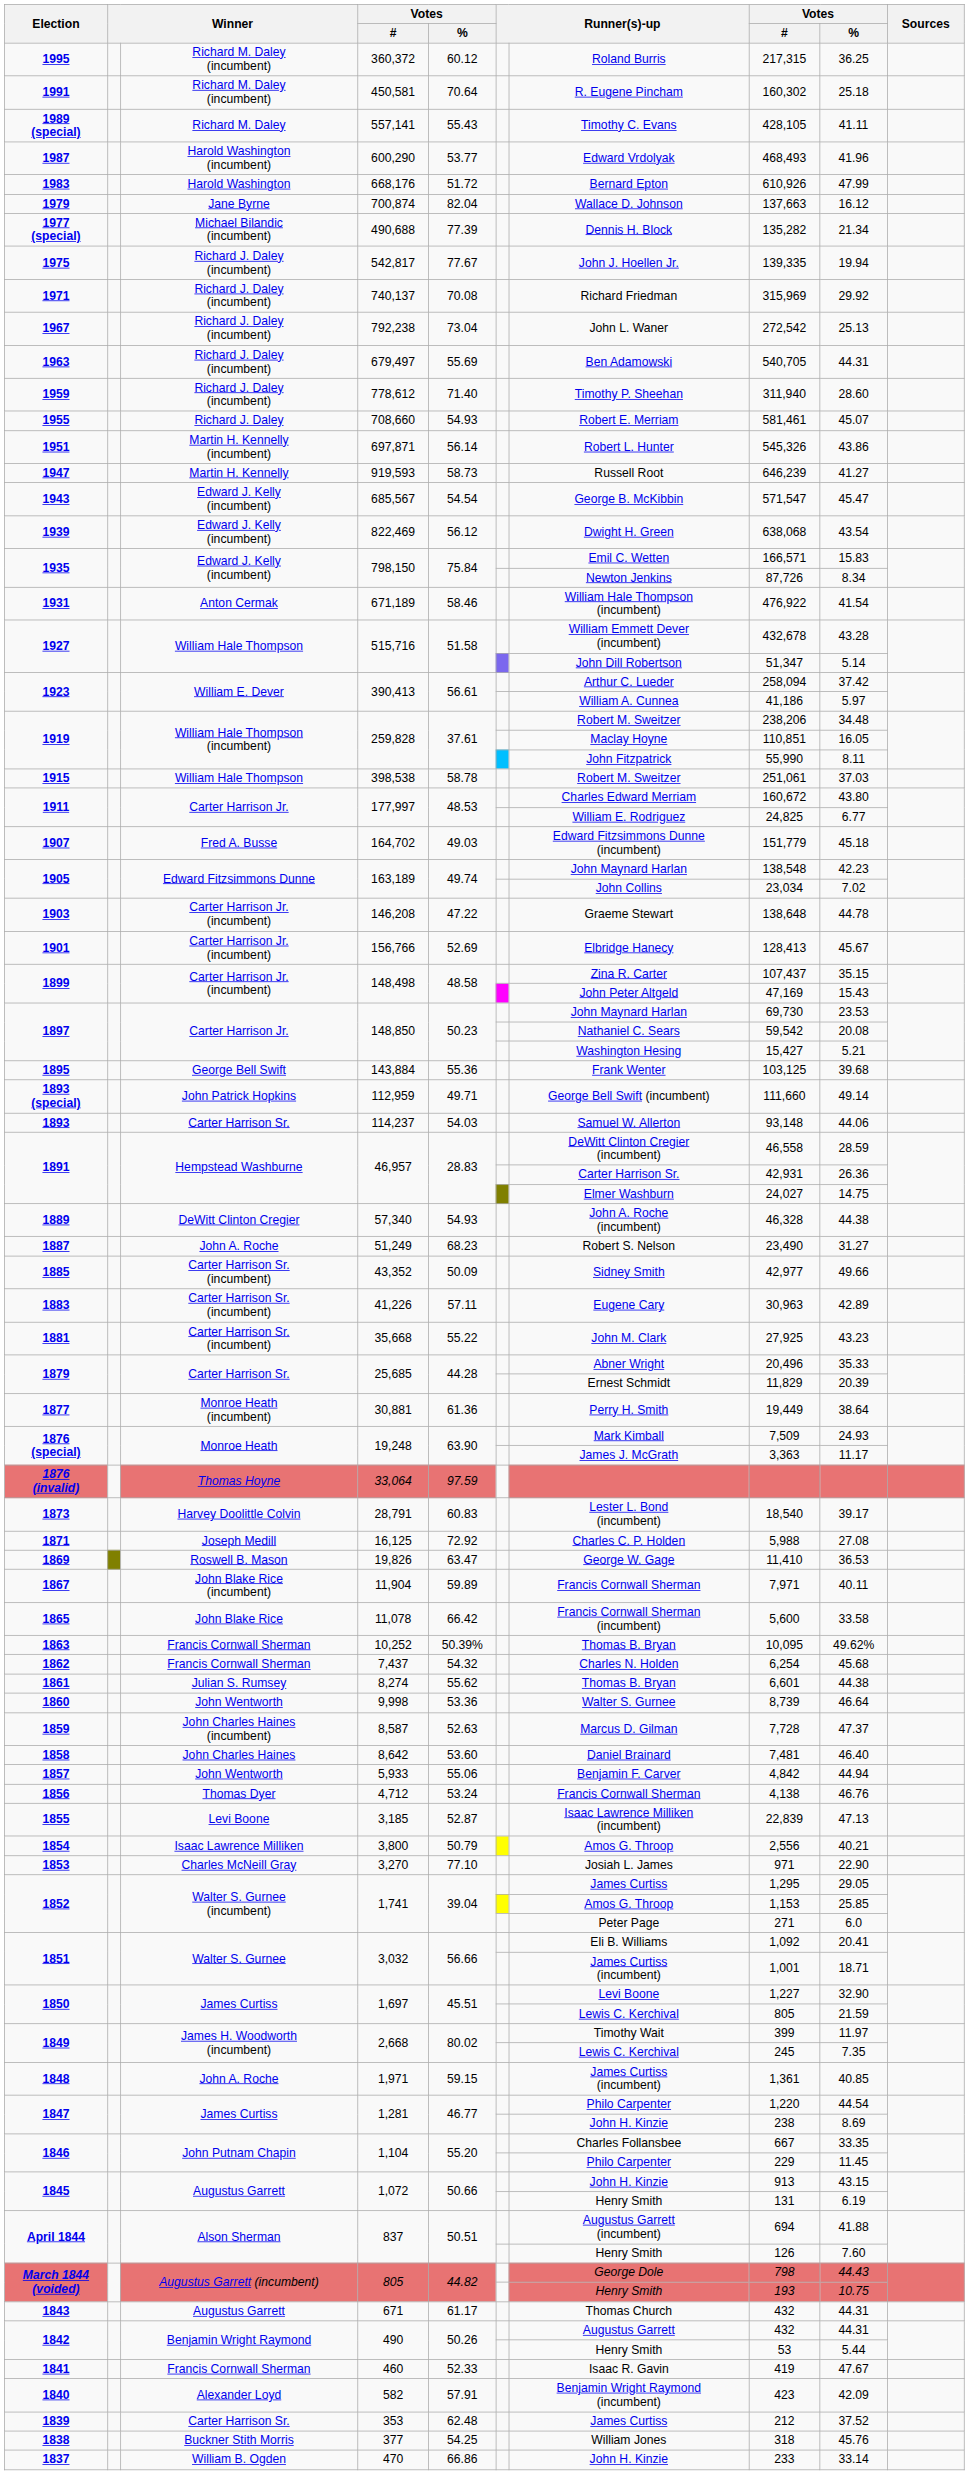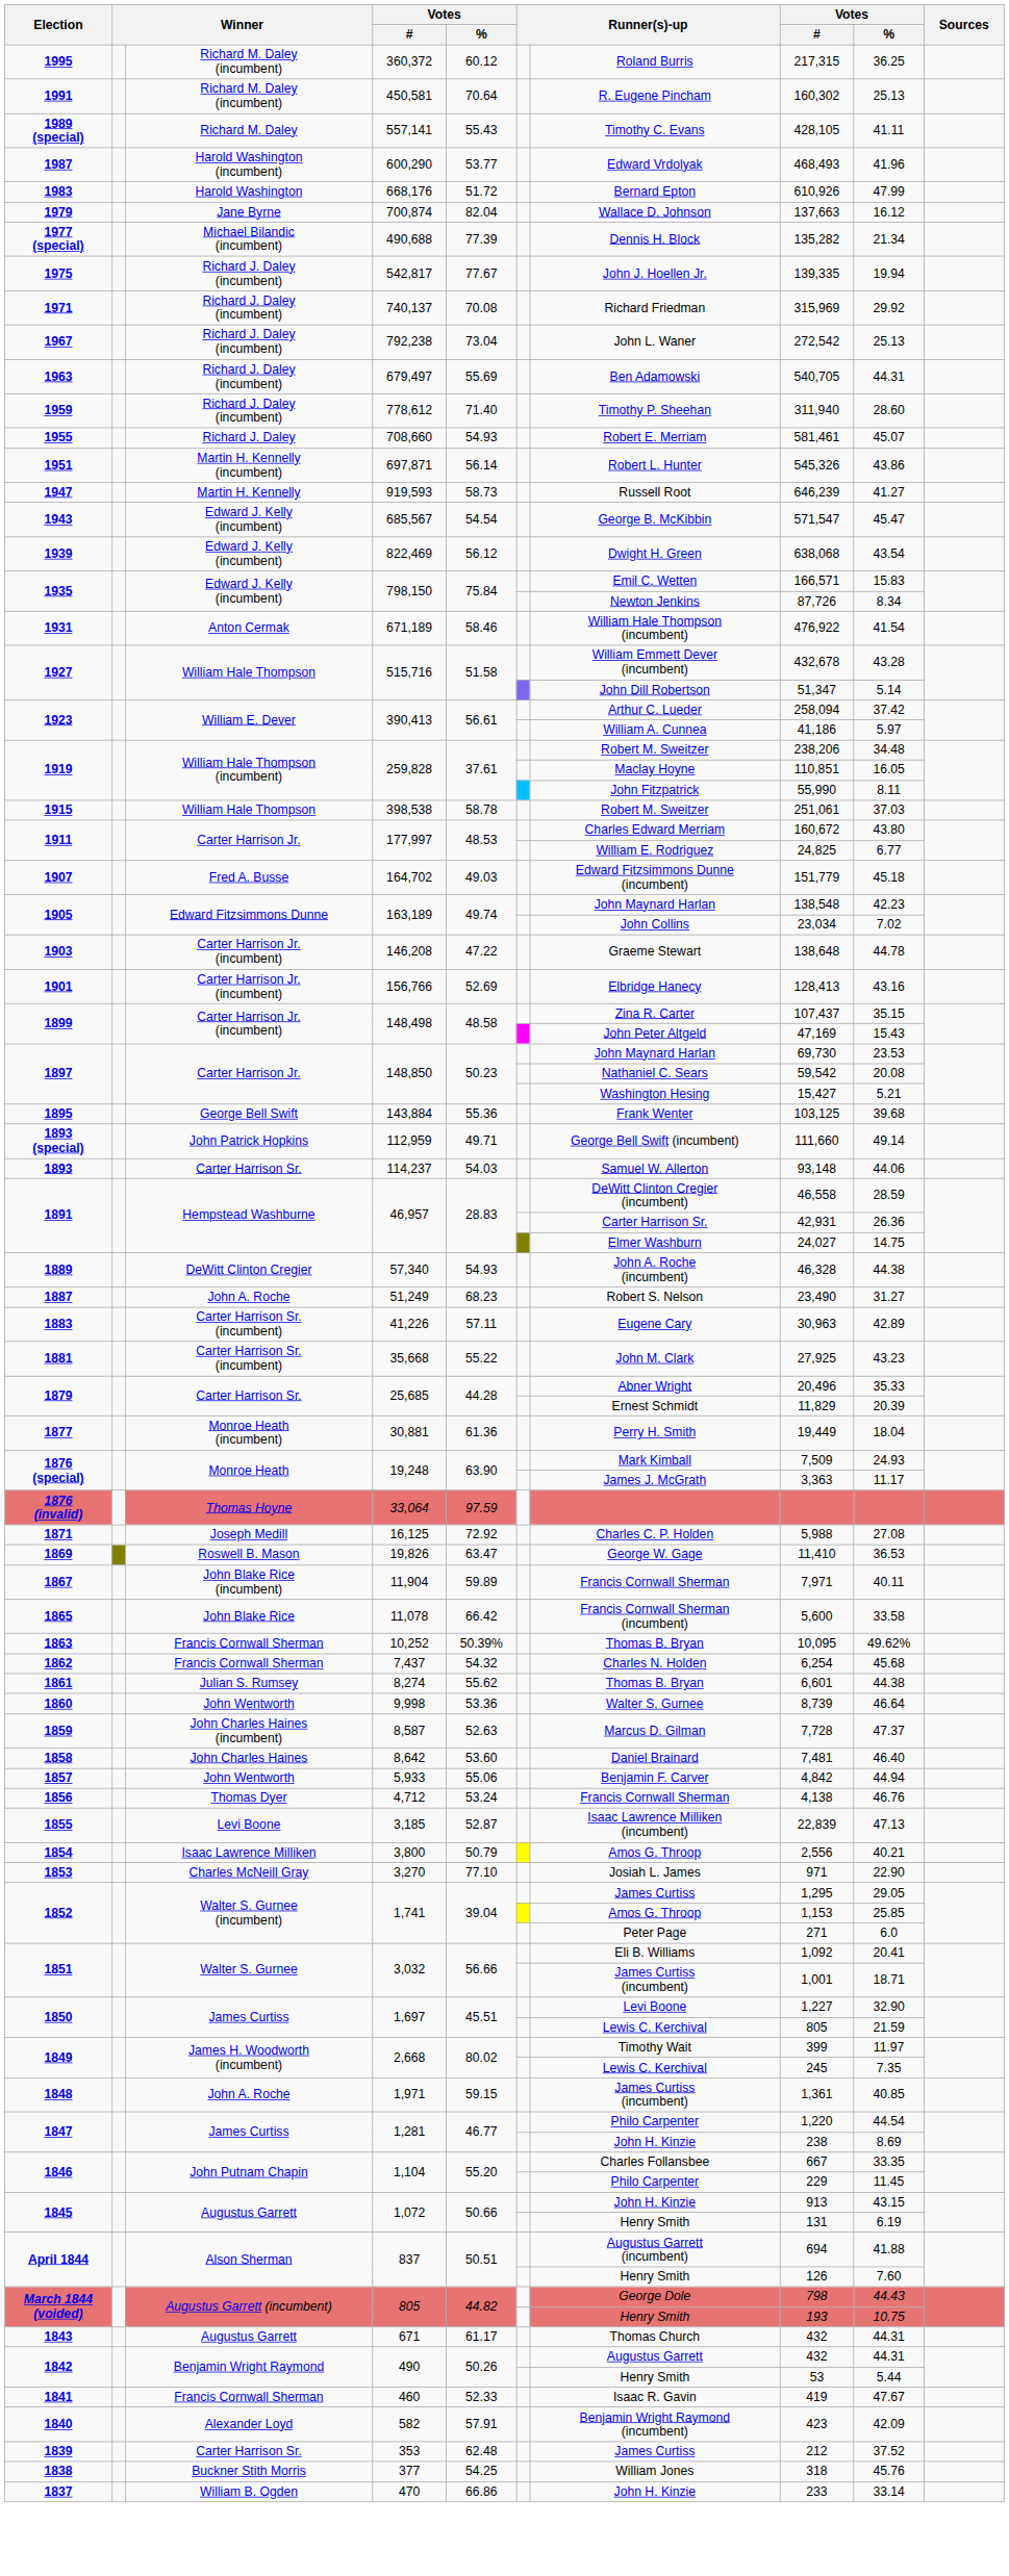1991 | column 9: 25.18 -> 25.13
1901 | column 9: 45.67 -> 43.16
- row: 1885 | Carter Harrison Sr. (incumbent) | 43,352 | 50.09 | Sidney Smith | 42,977 | 49.66
1877 | column 9: 38.64 -> 18.04
- row: 1873 | Harvey Doolittle Colvin | 28,791 | 60.83 | Lester L. Bond (incumbent) | 18,540 | 39.17
